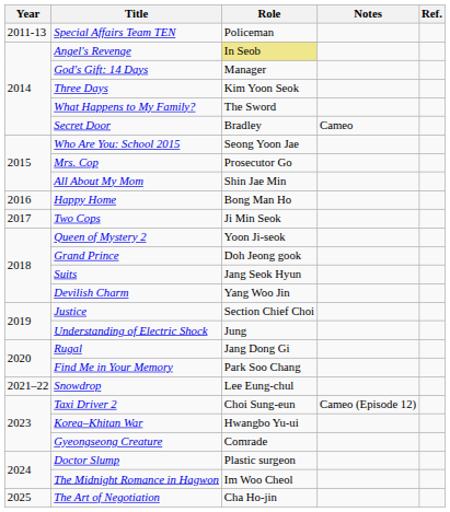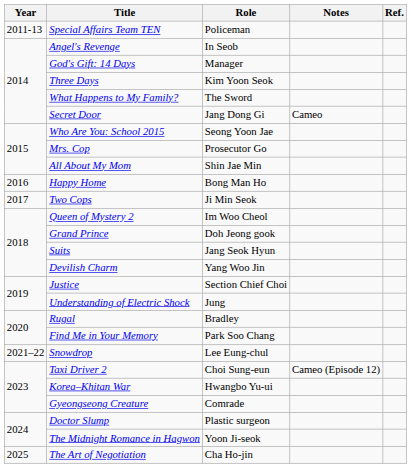Angel's Revenge | Role: khaki background -> no background
Secret Door | Role: Bradley -> Jang Dong Gi
Queen of Mystery 2 | Role: Yoon Ji-seok -> Im Woo Cheol
Rugal | Role: Jang Dong Gi -> Bradley
The Midnight Romance in Hagwon | Role: Im Woo Cheol -> Yoon Ji-seok
